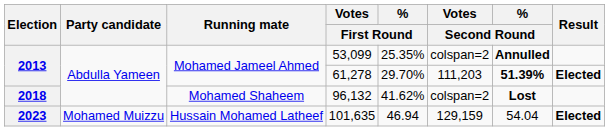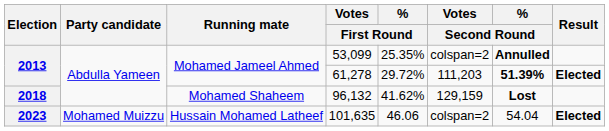61,278 | % / First Round: 29.70% -> 29.72%
96,132 | Votes / Second Round: colspan=2 -> 129,159
101,635 | % / First Round: 46.94 -> 46.06
101,635 | Votes / Second Round: 129,159 -> colspan=2
